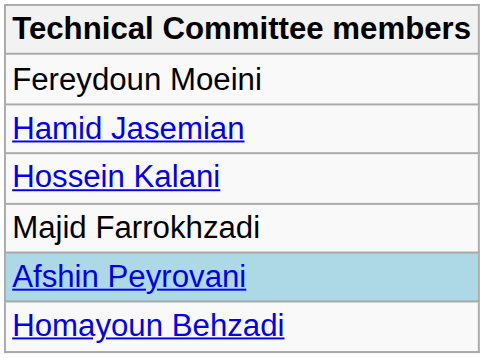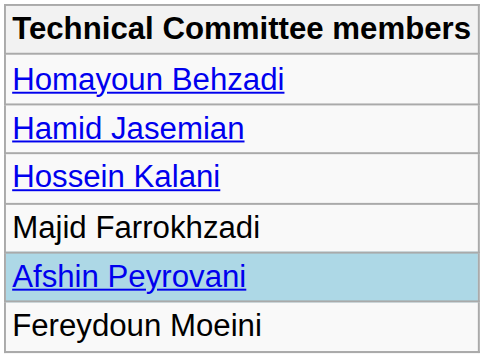row 2 | column 1: Fereydoun Moeini -> Homayoun Behzadi
row 7 | column 1: Homayoun Behzadi -> Fereydoun Moeini
